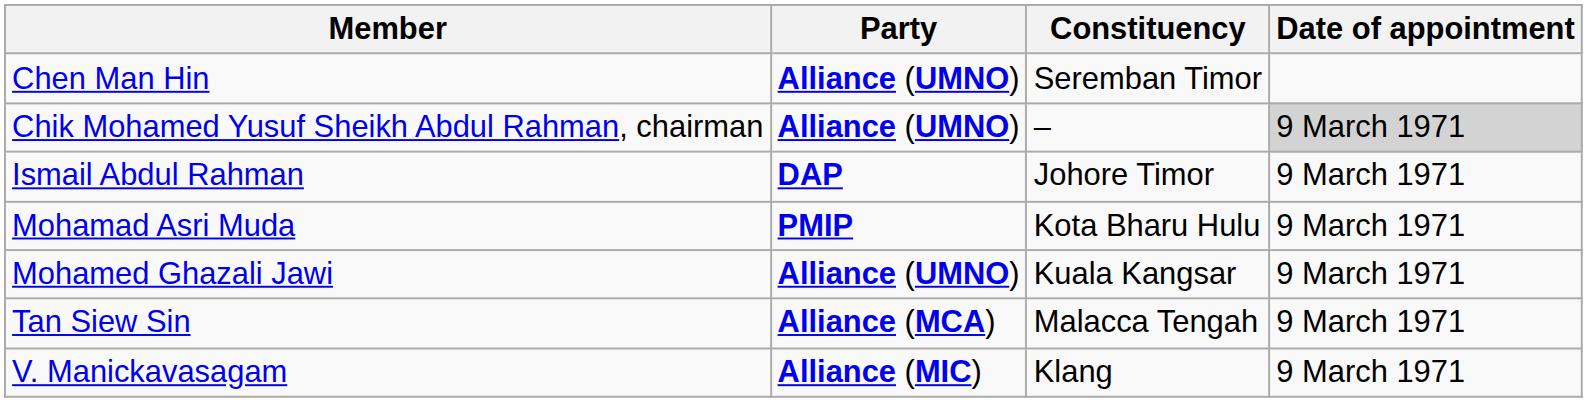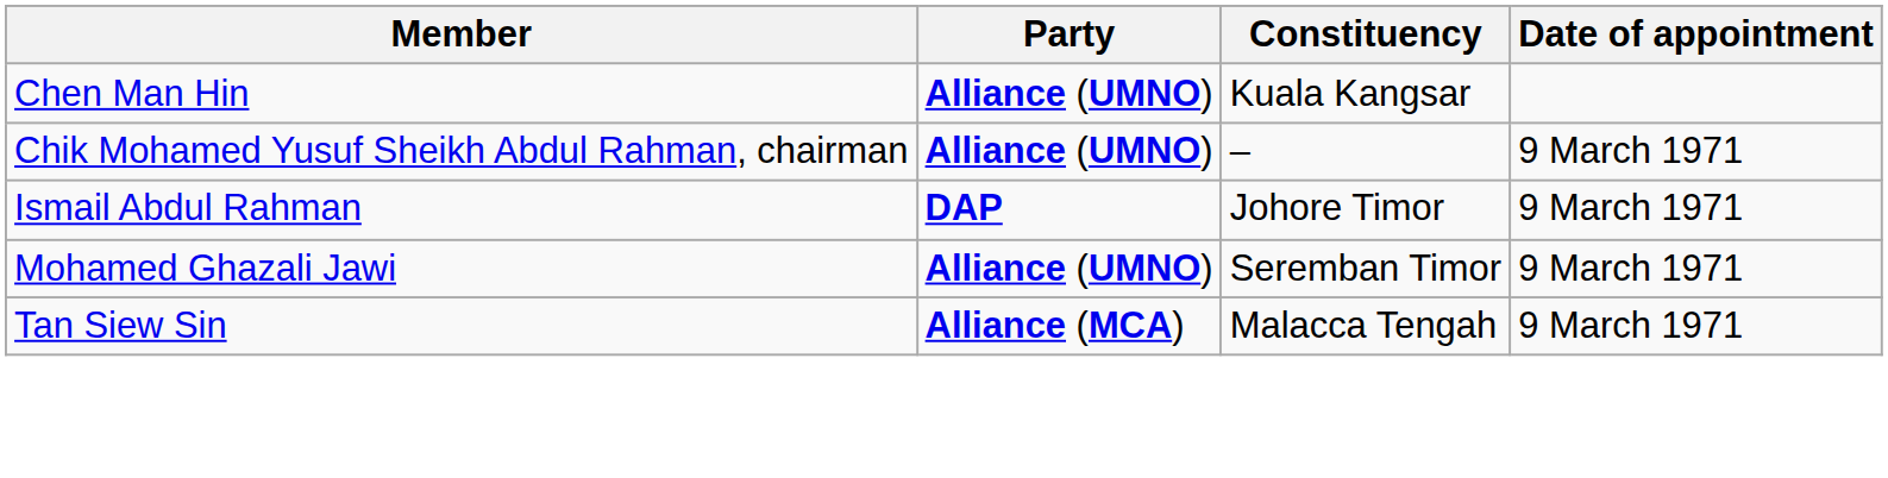Chen Man Hin | Constituency: Seremban Timor -> Kuala Kangsar
Chik Mohamed Yusuf Sheikh Abdul Rahman, chairman | Date of appointment: lightgrey background -> no background
- row: Mohamad Asri Muda | PMIP | Kota Bharu Hulu | 9 March 1971
Mohamed Ghazali Jawi | Constituency: Kuala Kangsar -> Seremban Timor
- row: V. Manickavasagam | Alliance (MIC) | Klang | 9 March 1971
